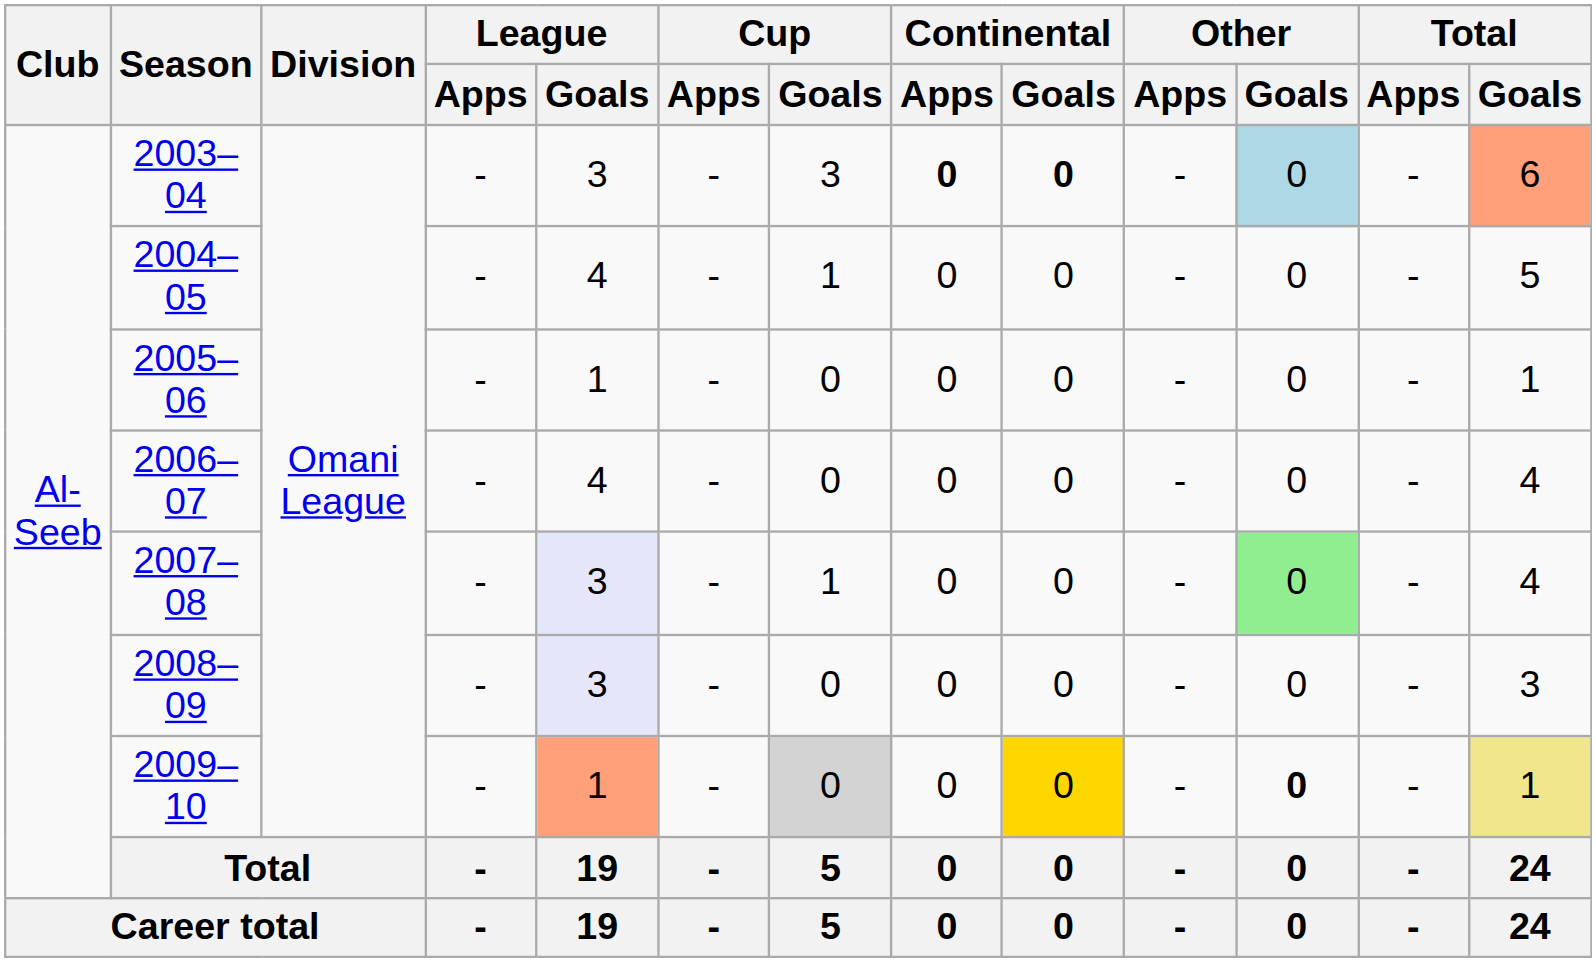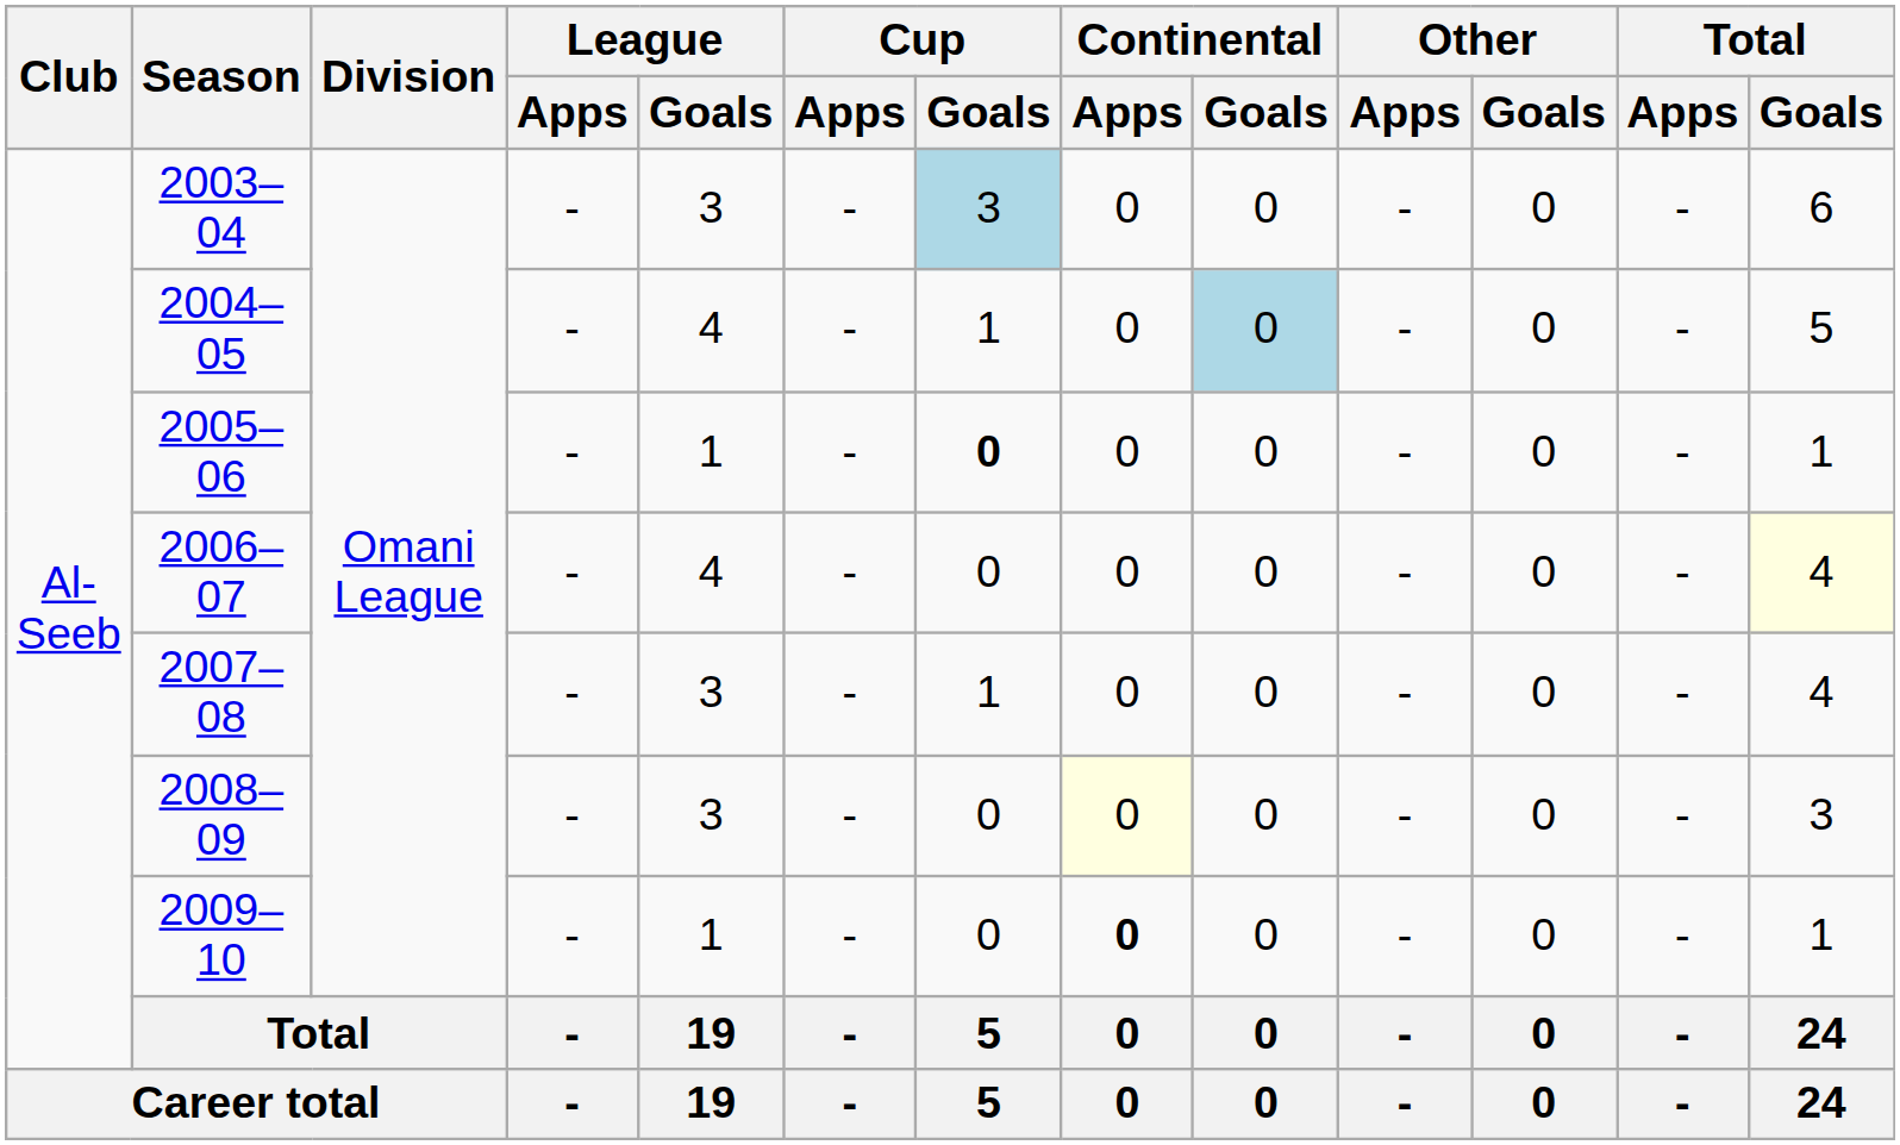2003–04 | Cup / Goals: no background -> lightblue background
2003–04 | Continental / Apps: bold -> normal
2003–04 | Continental / Goals: bold -> normal
2003–04 | Other / Goals: lightblue background -> no background
2003–04 | Total / Goals: lightsalmon background -> no background
2004–05 | Continental / Goals: no background -> lightblue background
2005–06 | Cup / Goals: normal -> bold
2006–07 | Total / Goals: no background -> lightyellow background
2007–08 | League / Goals: lavender background -> no background
2007–08 | Other / Goals: lightgreen background -> no background
2008–09 | League / Goals: lavender background -> no background
2008–09 | Continental / Apps: no background -> lightyellow background
2009–10 | League / Goals: lightsalmon background -> no background
2009–10 | Cup / Goals: lightgrey background -> no background
2009–10 | Continental / Apps: normal -> bold
2009–10 | Continental / Goals: gold background -> no background
2009–10 | Other / Goals: bold -> normal
2009–10 | Total / Goals: khaki background -> no background
